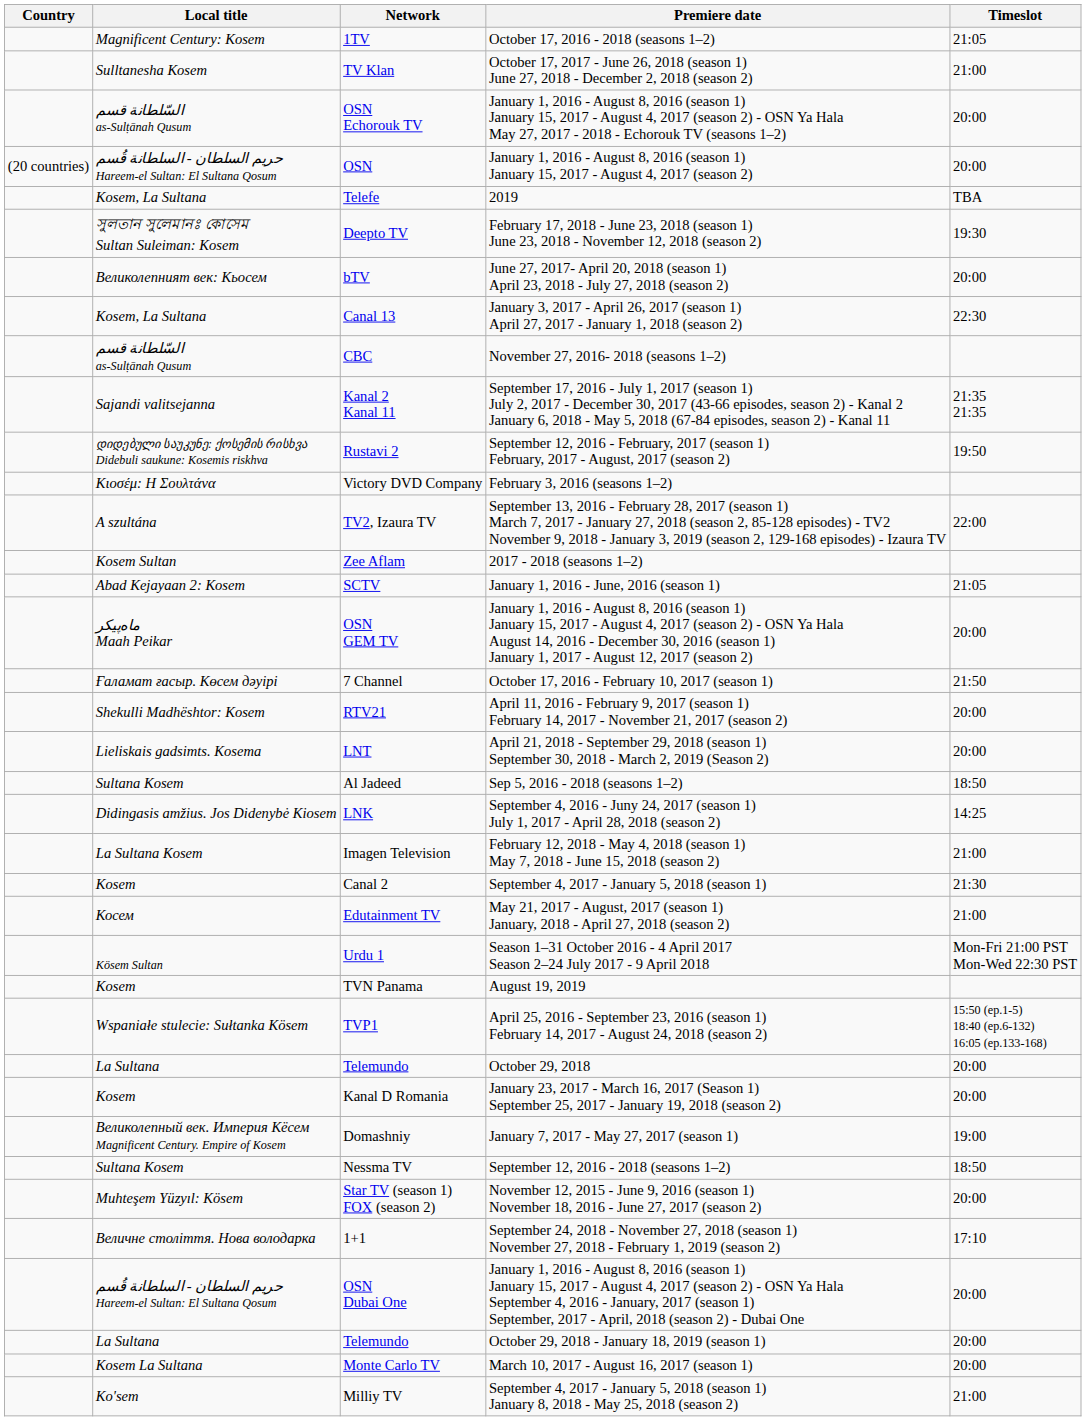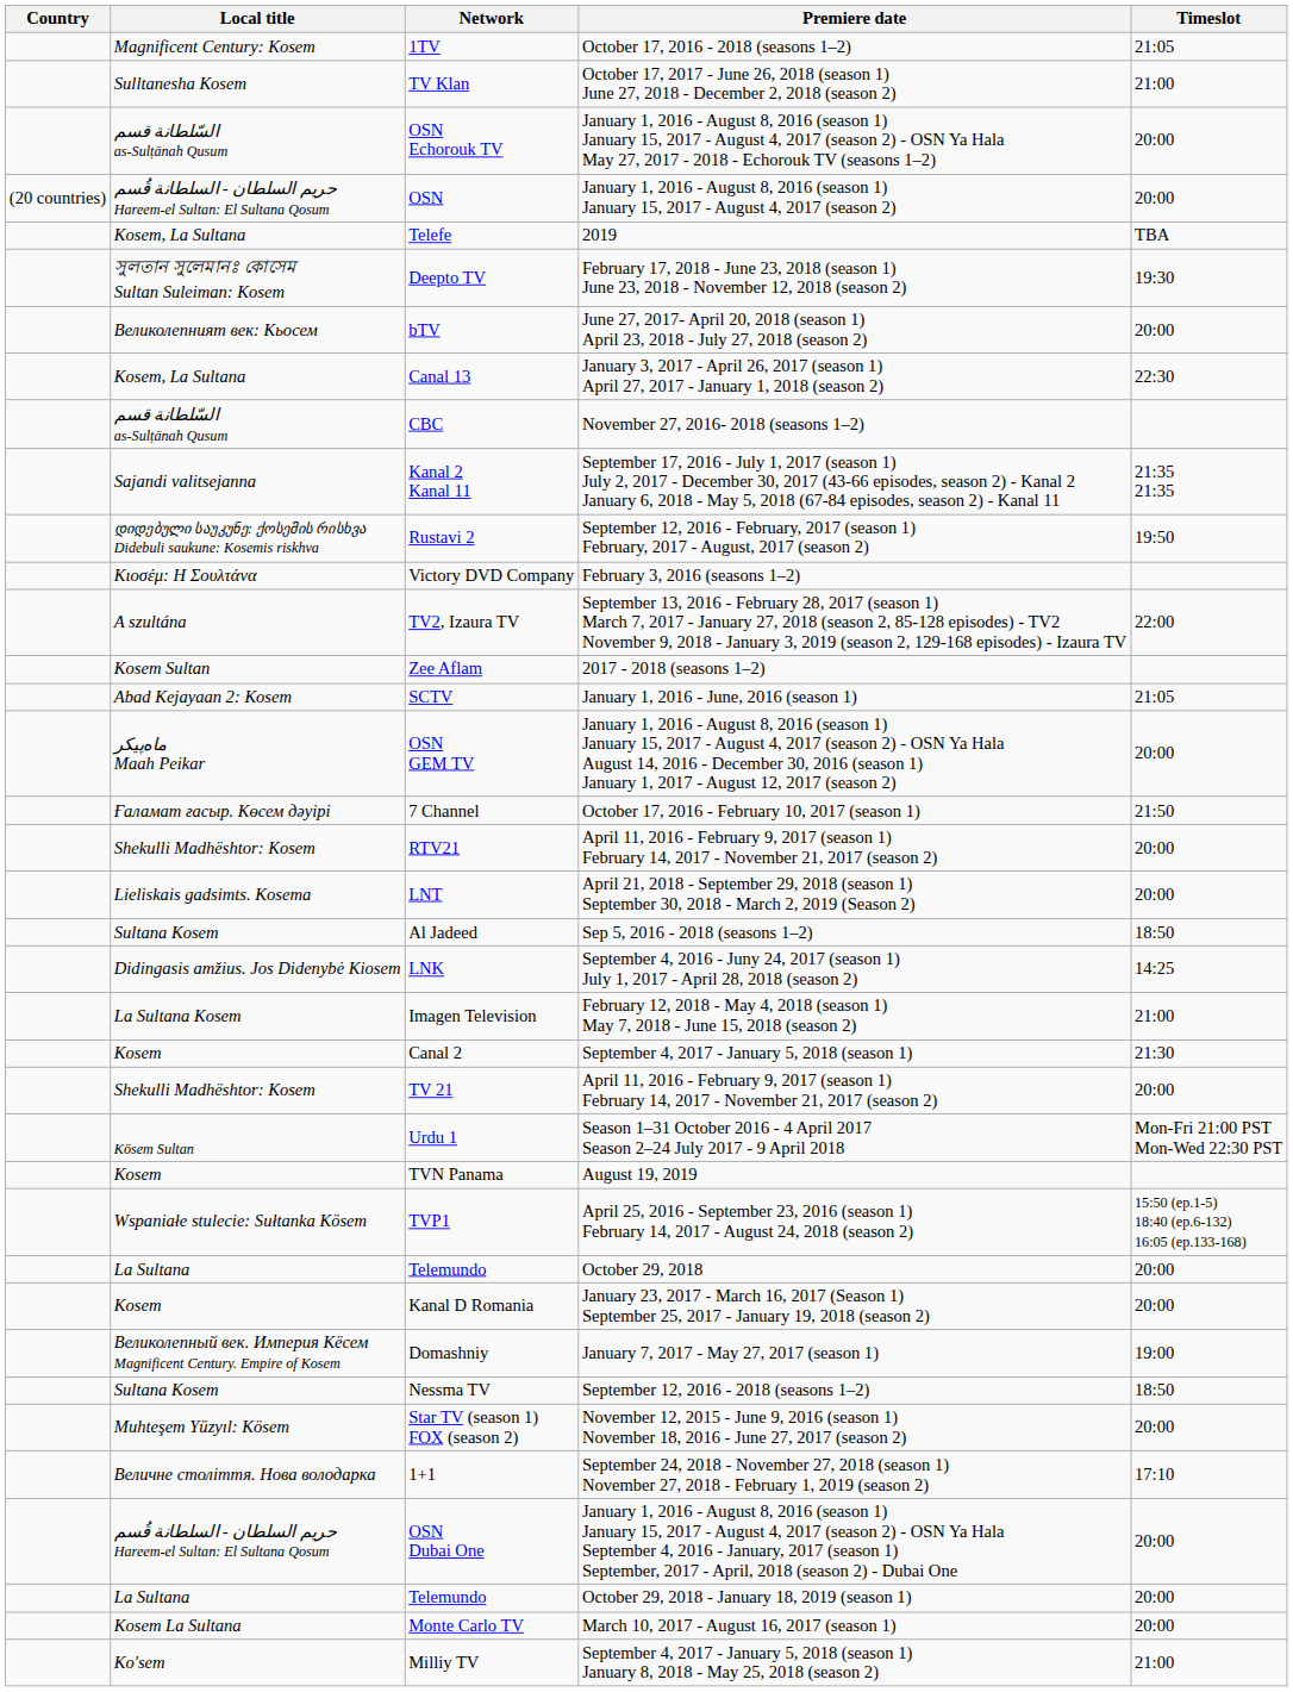- row: Косем | Edutainment TV | May 21, 2017 - August, 2017 (season 1) January, 2018 - April 27, 2018 (season 2) | 21:00
+ row: Shekulli Madhёshtor: Kosem | TV 21 | April 11, 2016 - February 9, 2017 (season 1) February 14, 2017 - November 21, 2017 (season 2) | 20:00
